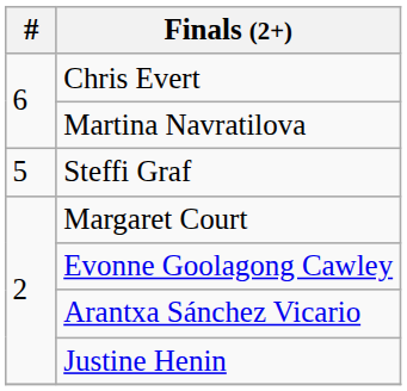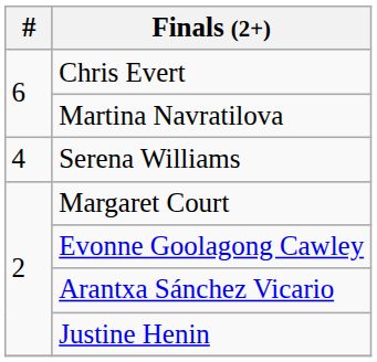- row: 5 | Steffi Graf
+ row: 4 | Serena Williams
